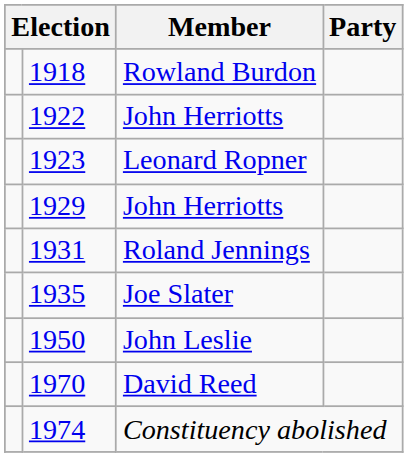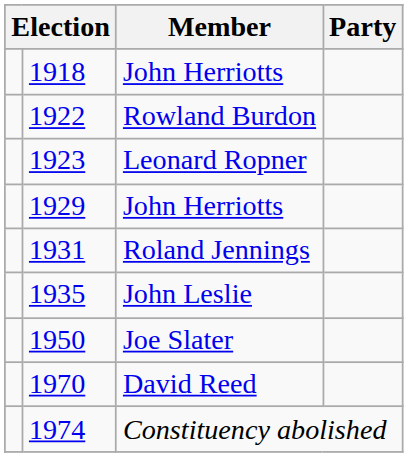1918 | Member: Rowland Burdon -> John Herriotts
1922 | Member: John Herriotts -> Rowland Burdon
1935 | Member: Joe Slater -> John Leslie
1950 | Member: John Leslie -> Joe Slater
